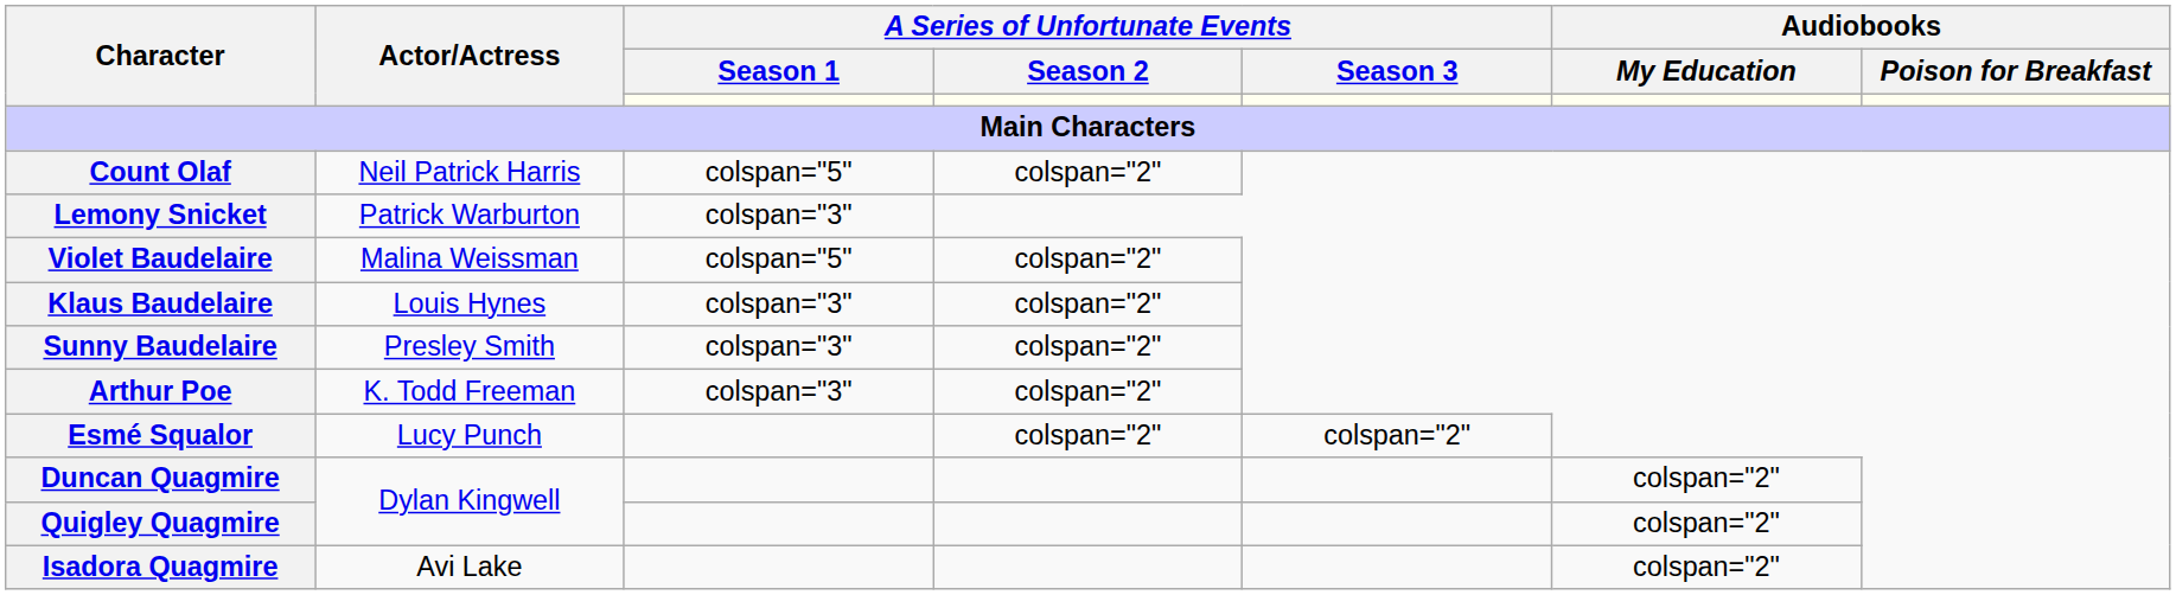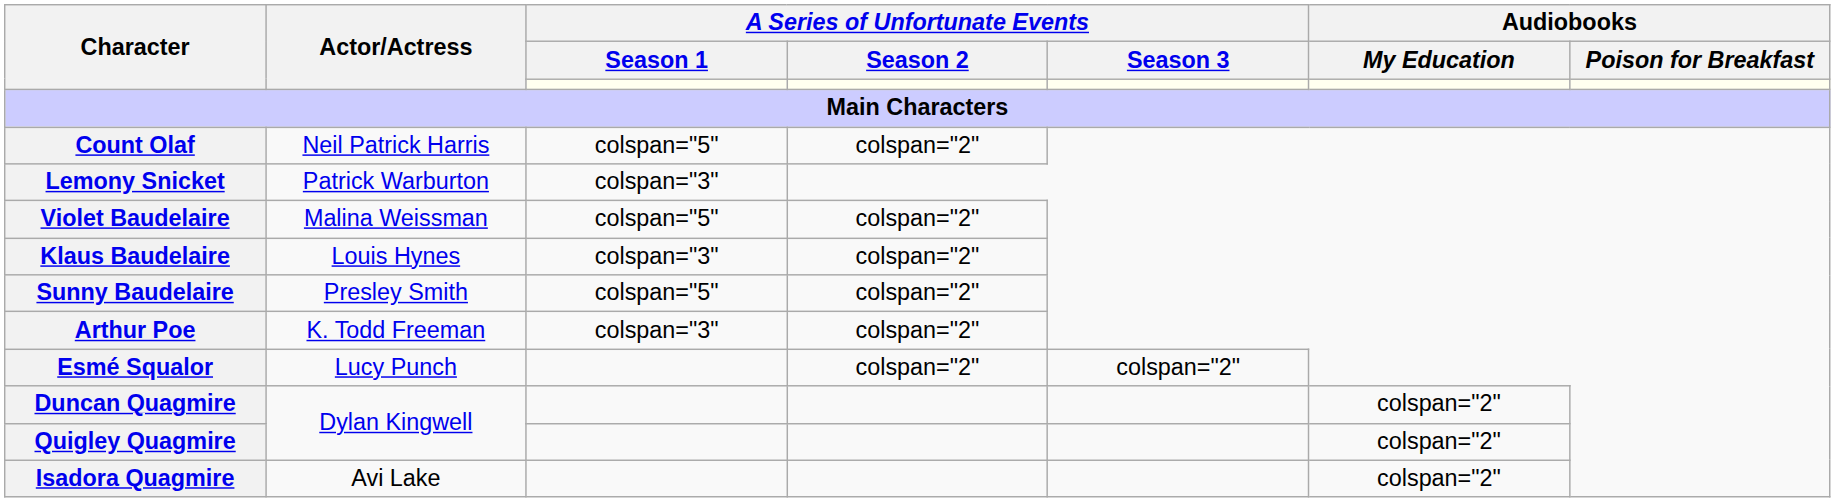Sunny Baudelaire | A Series of Unfortunate Events / Season 1: colspan="3" -> colspan="5"
